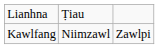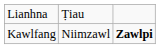Kawlfang | column 3: normal -> bold
